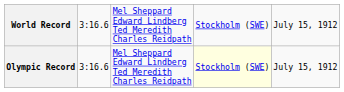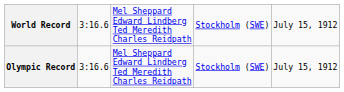Olympic Record | column 4: lightyellow background -> no background
